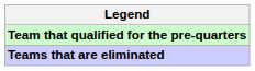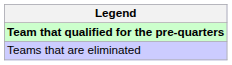row 3 | column 1: bold -> normal
